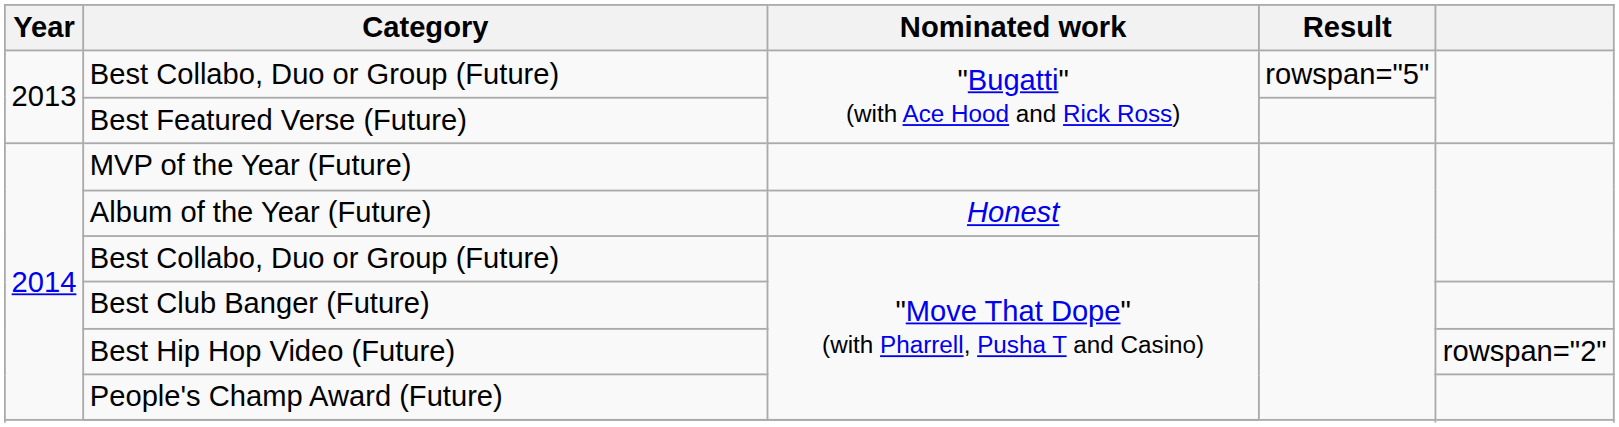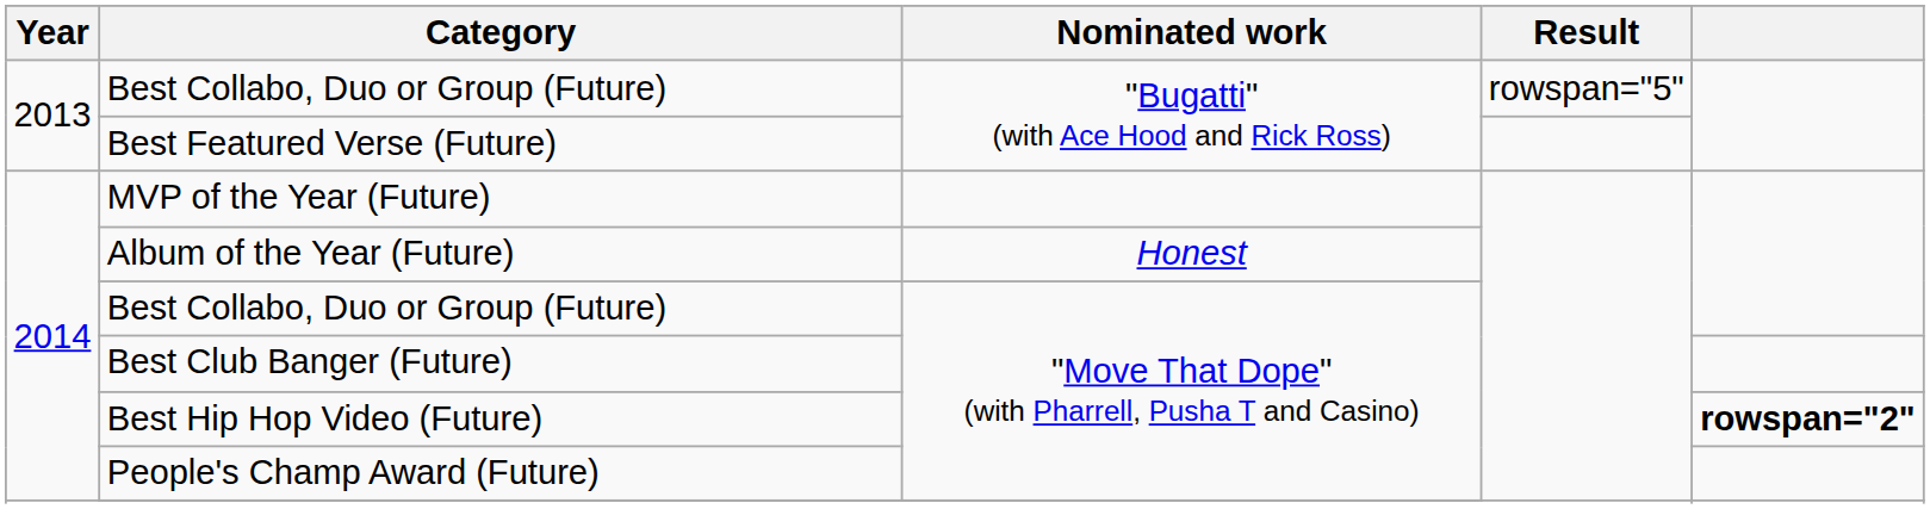Best Hip Hop Video (Future) | column 5: normal -> bold
